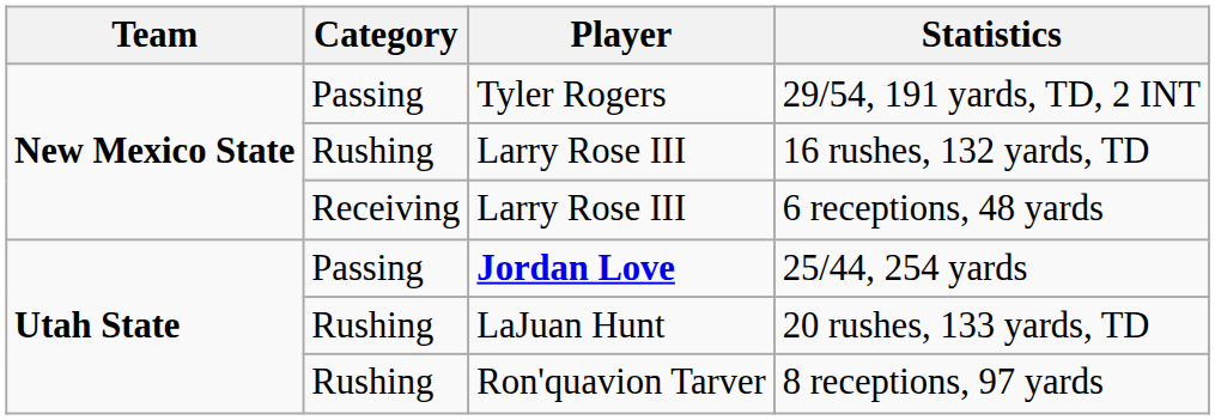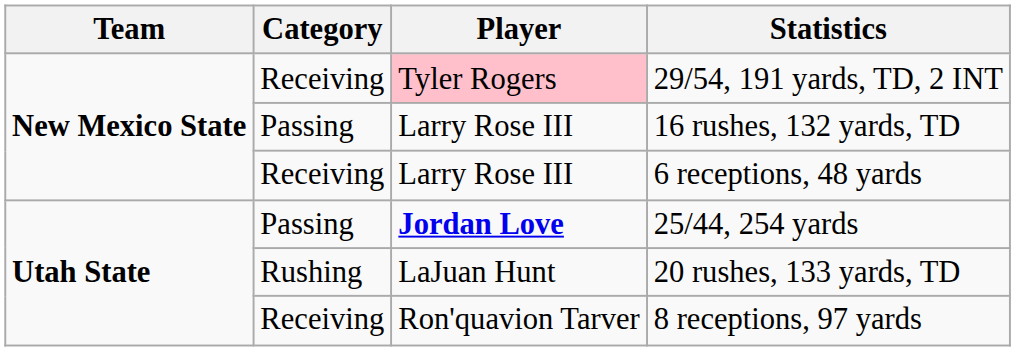29/54, 191 yards, TD, 2 INT | Category: Passing -> Receiving
29/54, 191 yards, TD, 2 INT | Player: no background -> pink background
16 rushes, 132 yards, TD | Category: Rushing -> Passing
8 receptions, 97 yards | Category: Rushing -> Receiving
